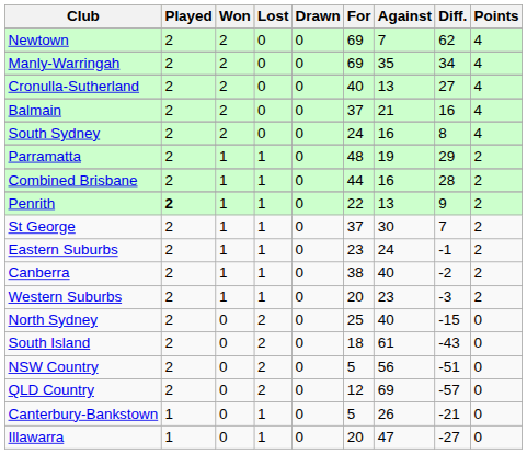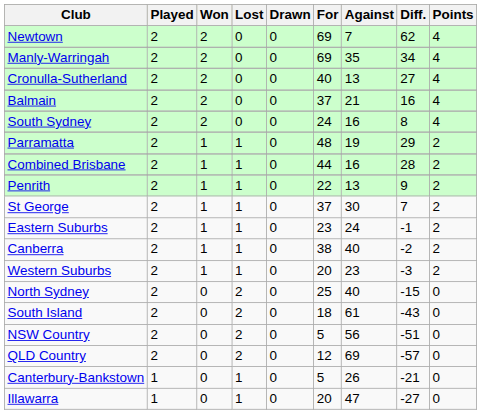Penrith | Played: bold -> normal
